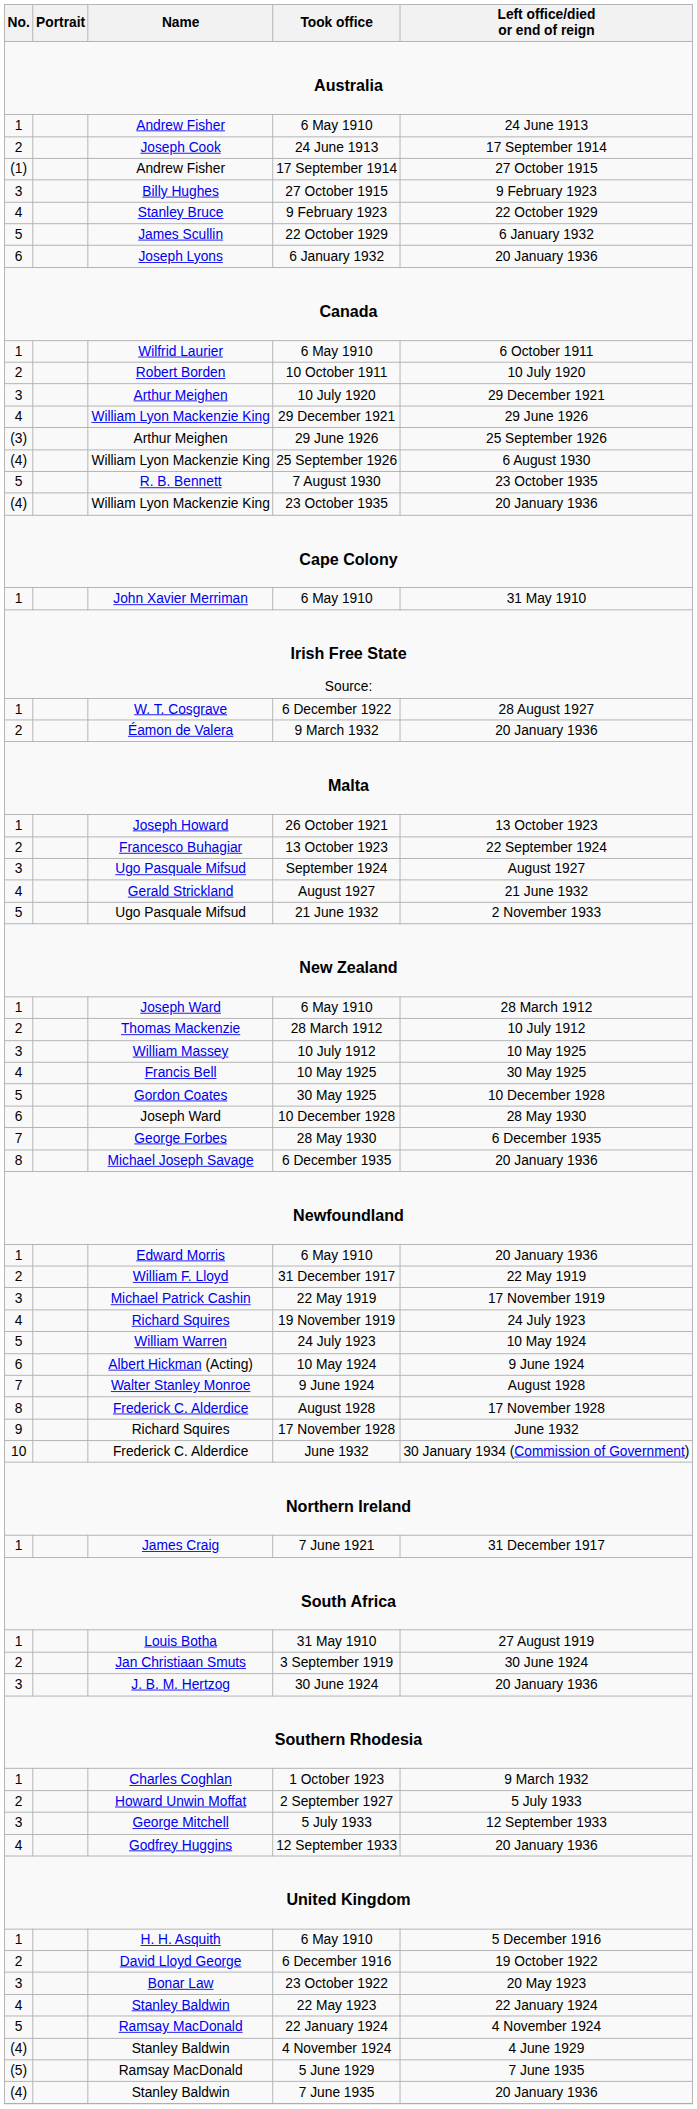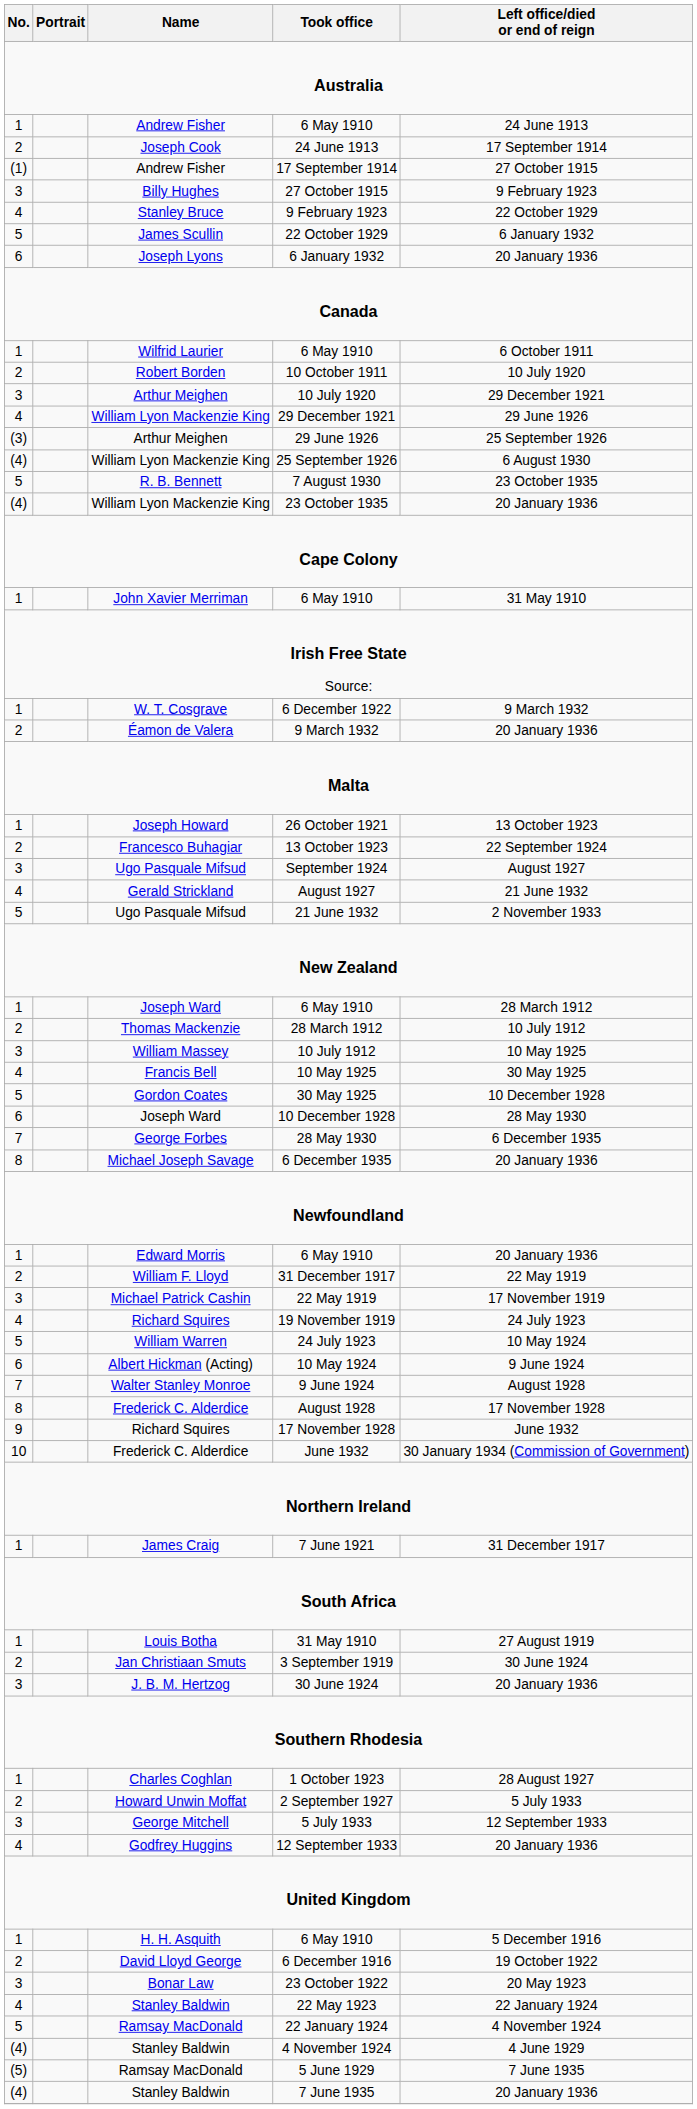6 December 1922 | Left office/died or end of reign: 28 August 1927 -> 9 March 1932
1 October 1923 | Left office/died or end of reign: 9 March 1932 -> 28 August 1927
